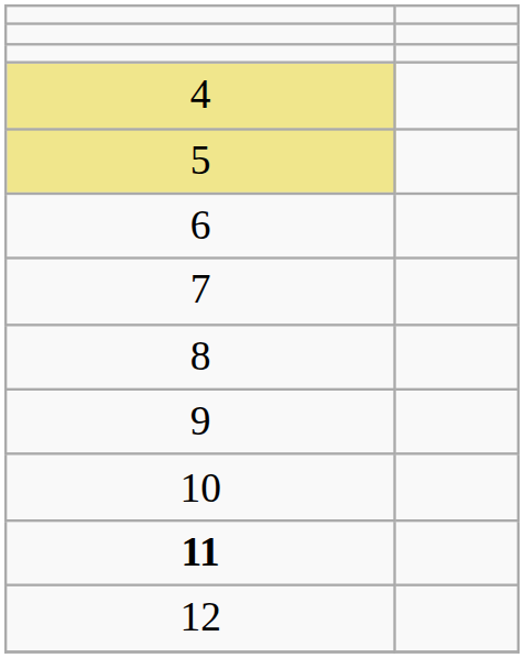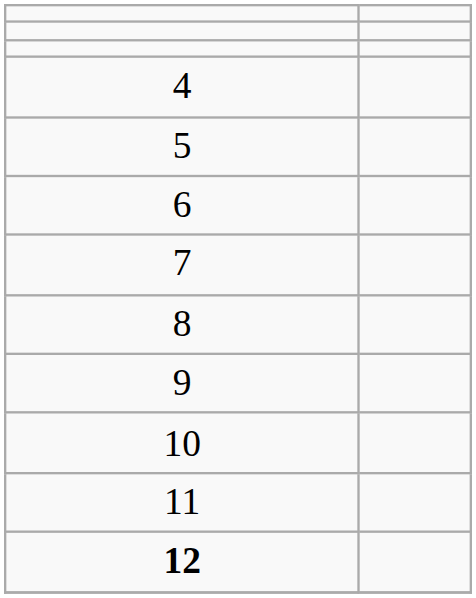row 4 | column 1: khaki background -> no background
row 5 | column 1: khaki background -> no background
row 11 | column 1: bold -> normal
row 12 | column 1: normal -> bold
